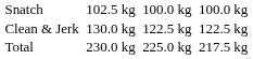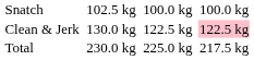Clean & Jerk | column 4: no background -> pink background
